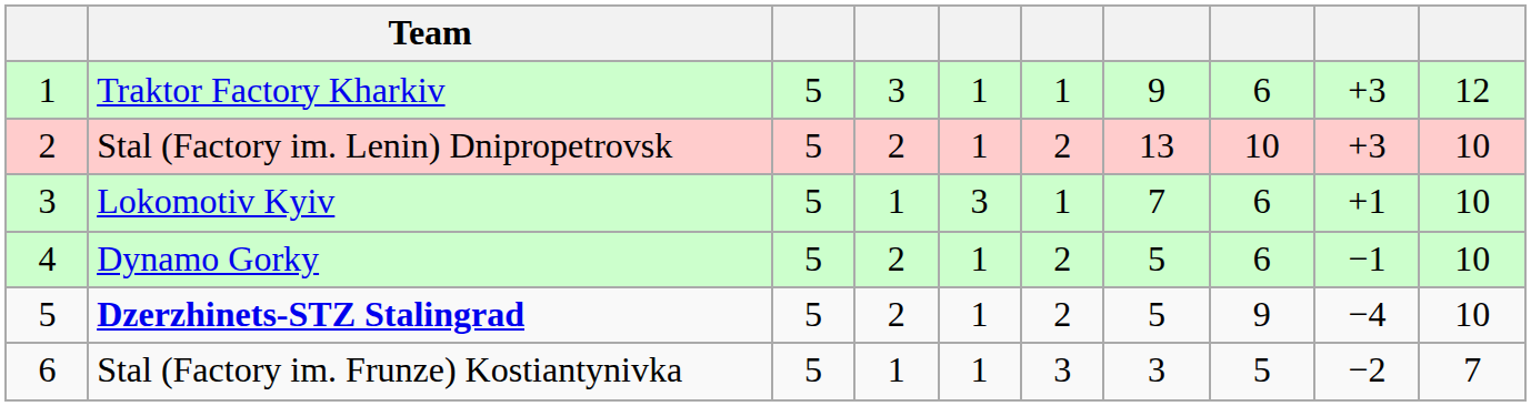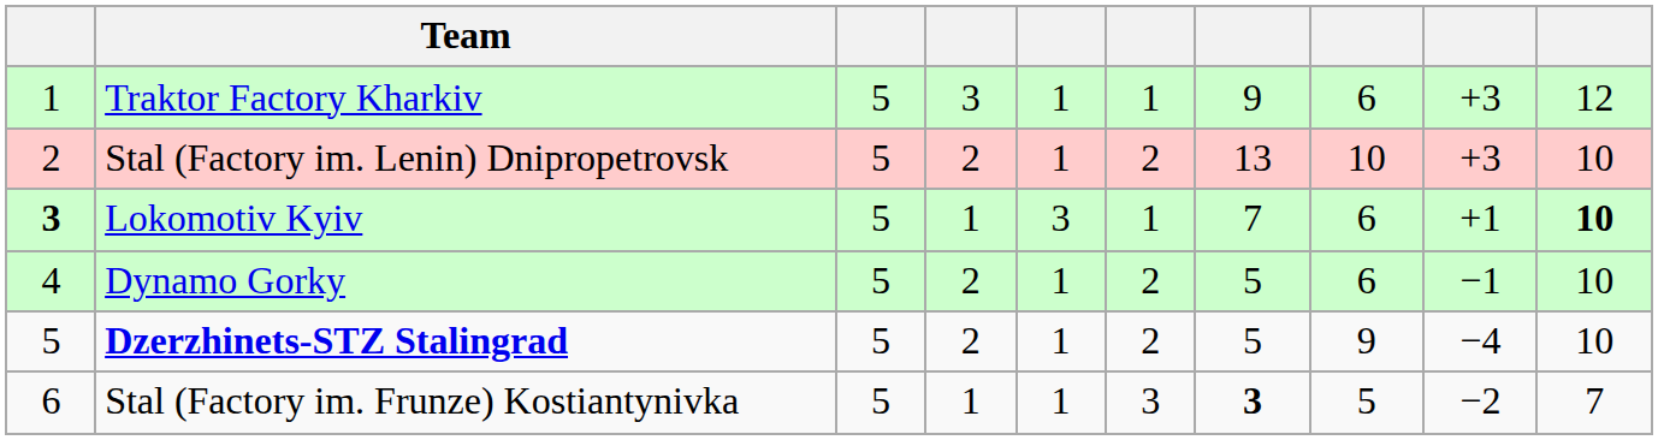Lokomotiv Kyiv | column 1: normal -> bold
Lokomotiv Kyiv | column 10: normal -> bold
Stal (Factory im. Frunze) Kostiantynivka | column 7: normal -> bold
